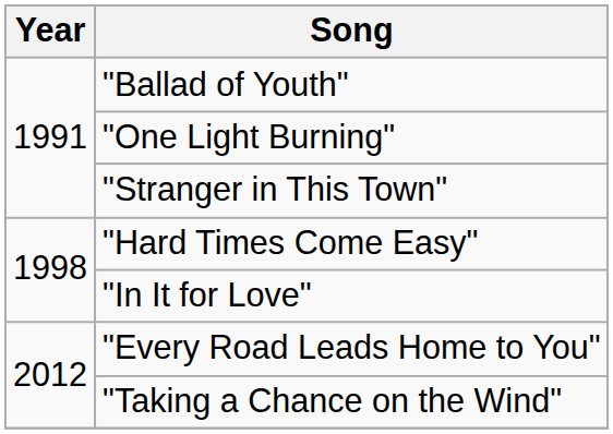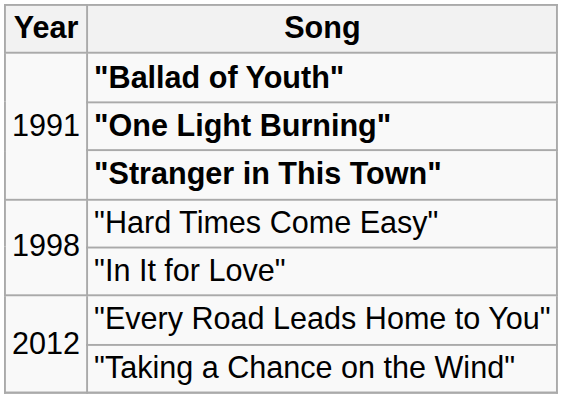"Ballad of Youth" | Song: normal -> bold
"One Light Burning" | Song: normal -> bold
"Stranger in This Town" | Song: normal -> bold
